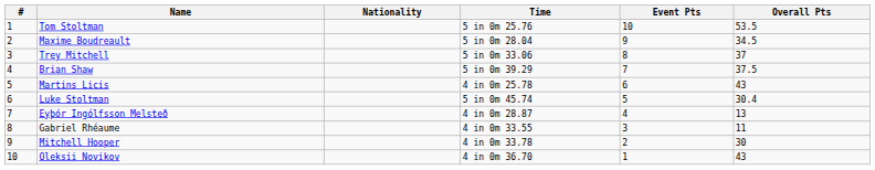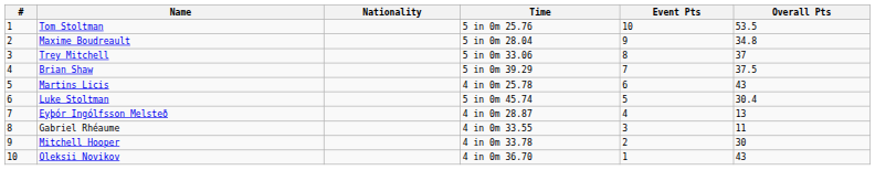Maxime Boudreault | Overall Pts: 34.5 -> 34.8
